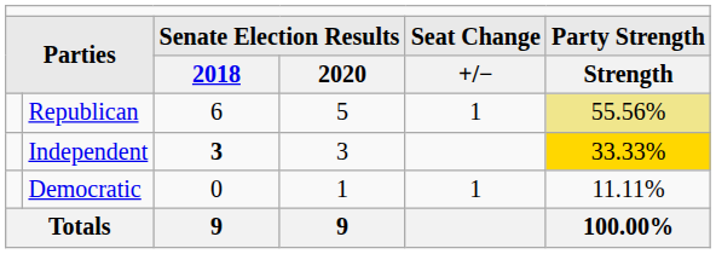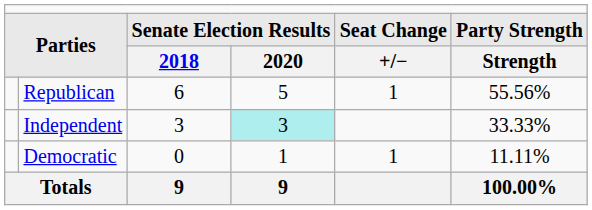Republican | column 6: khaki background -> no background
Independent | column 3: bold -> normal
Independent | column 4: no background -> paleturquoise background
Independent | column 6: gold background -> no background
